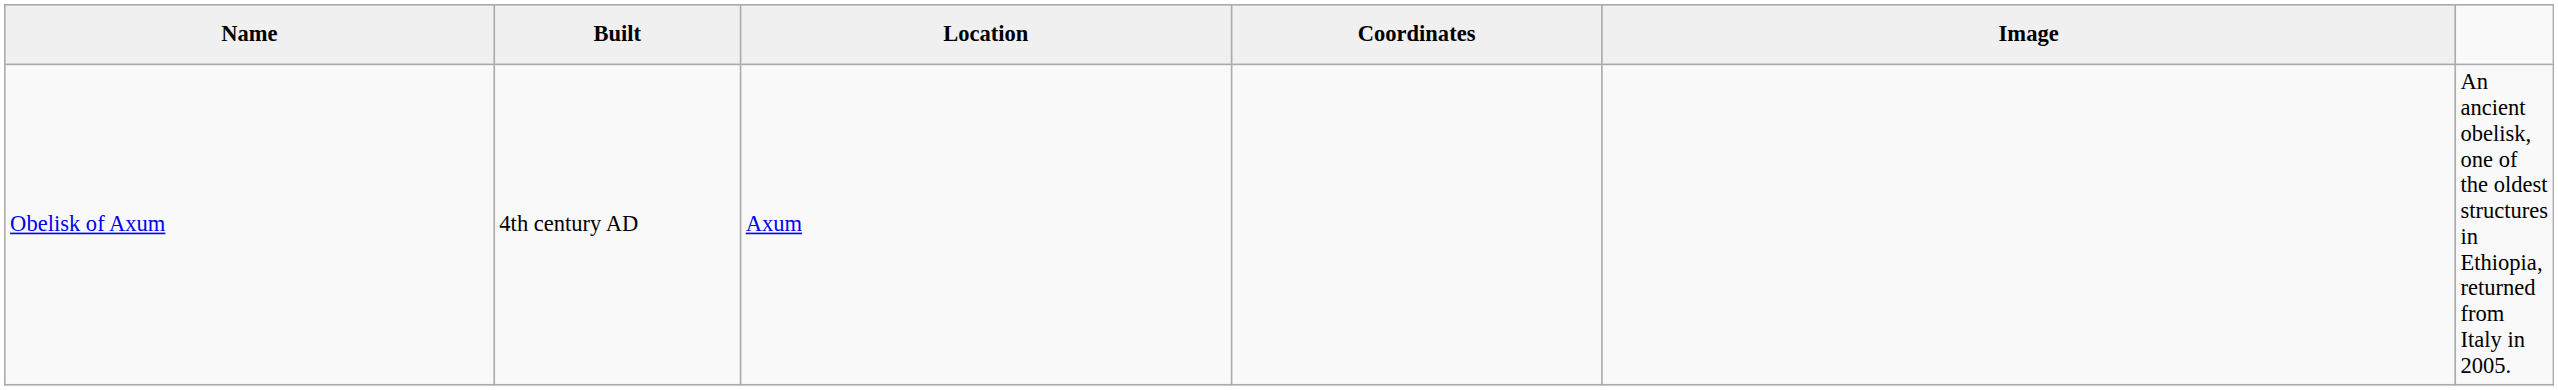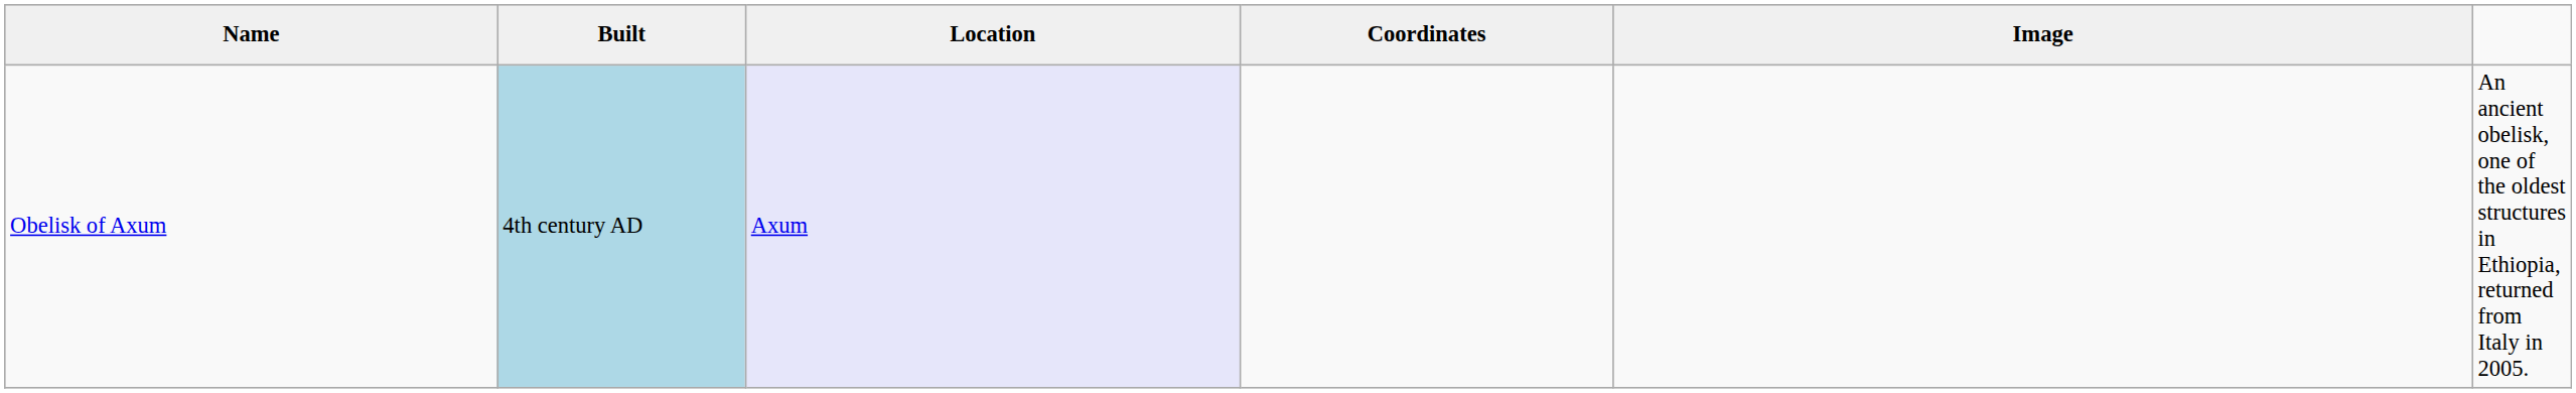Obelisk of Axum | Built: no background -> lightblue background
Obelisk of Axum | Location: no background -> lavender background
